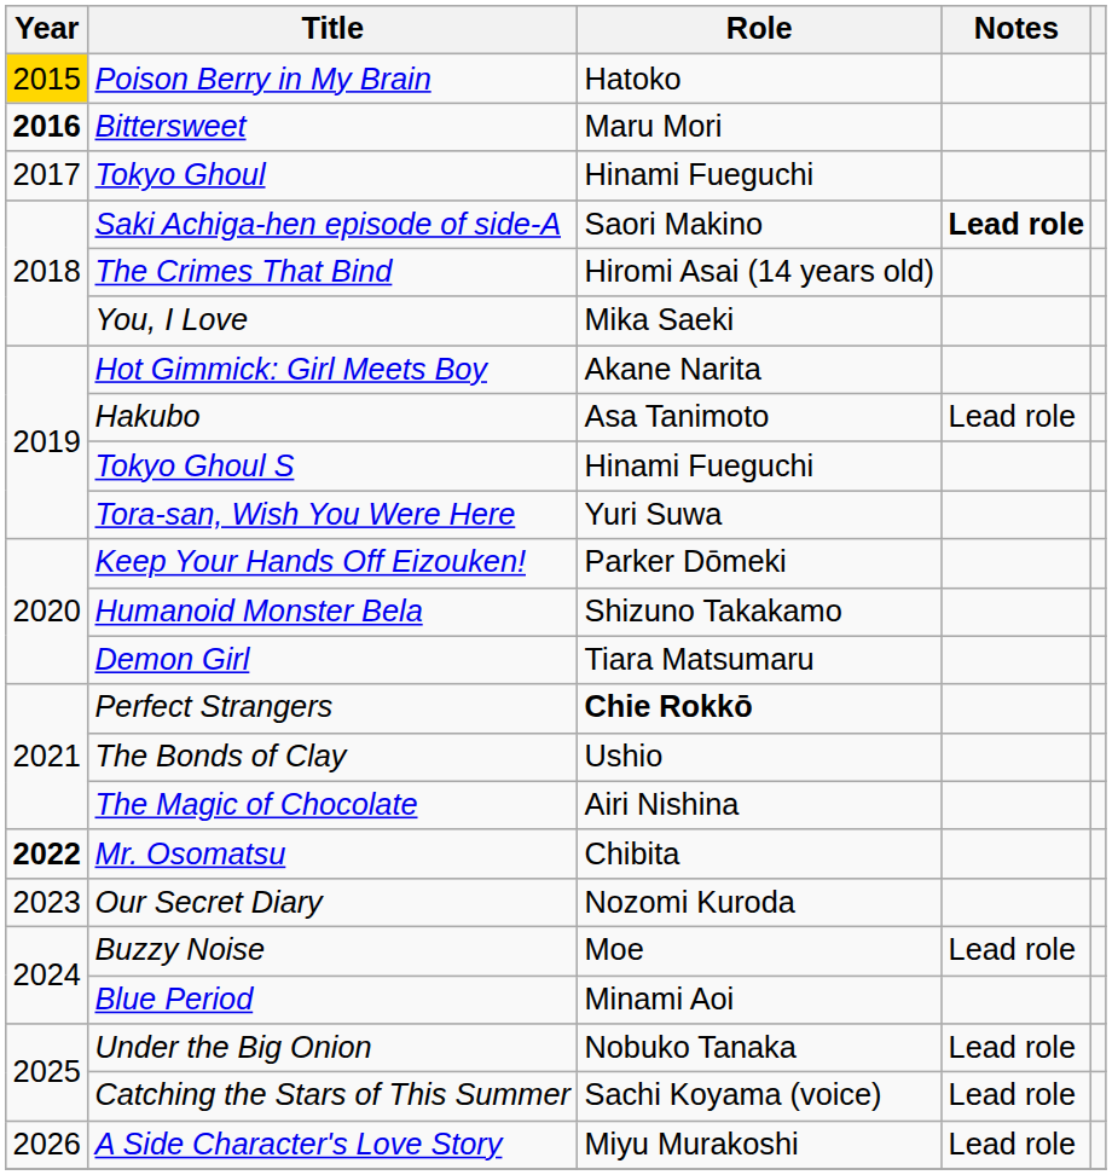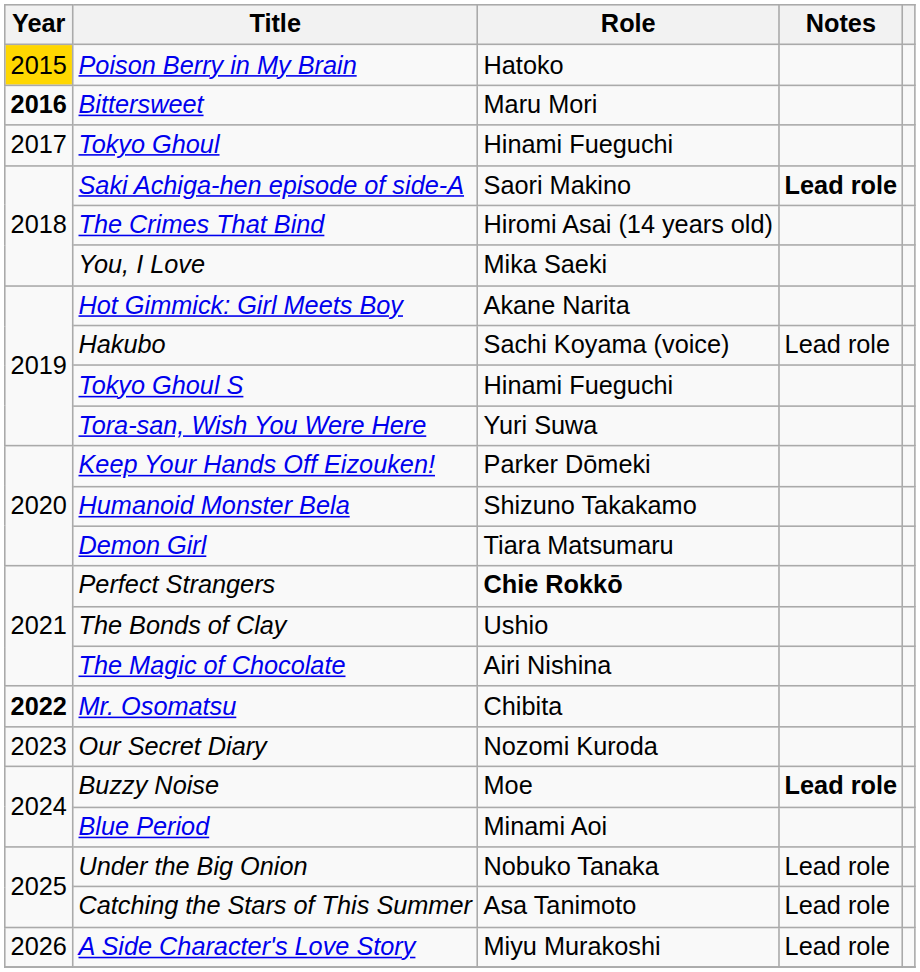Hakubo | Role: Asa Tanimoto -> Sachi Koyama (voice)
Buzzy Noise | Notes: normal -> bold
Catching the Stars of This Summer | Role: Sachi Koyama (voice) -> Asa Tanimoto
